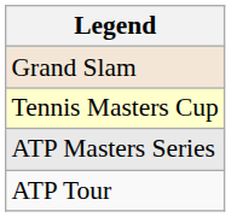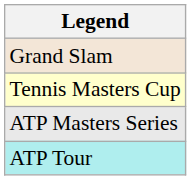row 5 | column 1: no background -> paleturquoise background
